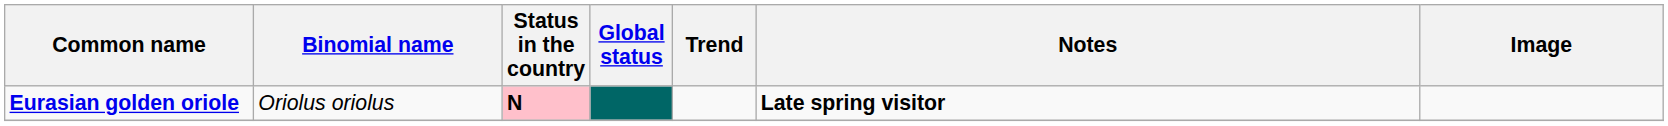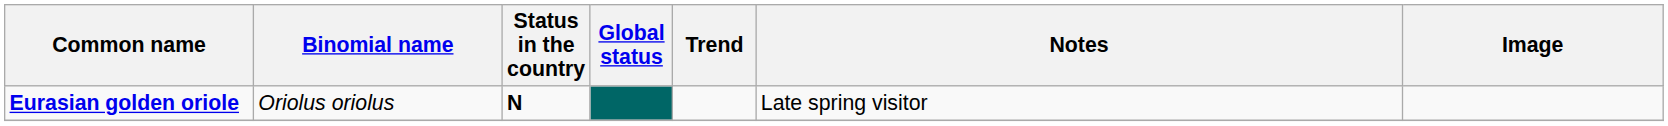Eurasian golden oriole | Status in the country: pink background -> no background
Eurasian golden oriole | Notes: bold -> normal
